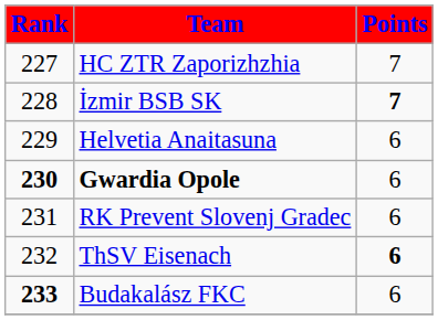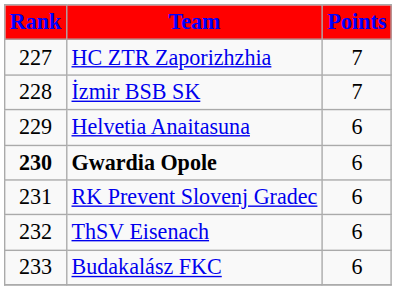İzmir BSB SK | Points: bold -> normal
ThSV Eisenach | Points: bold -> normal
Budakalász FKC | Rank: bold -> normal
